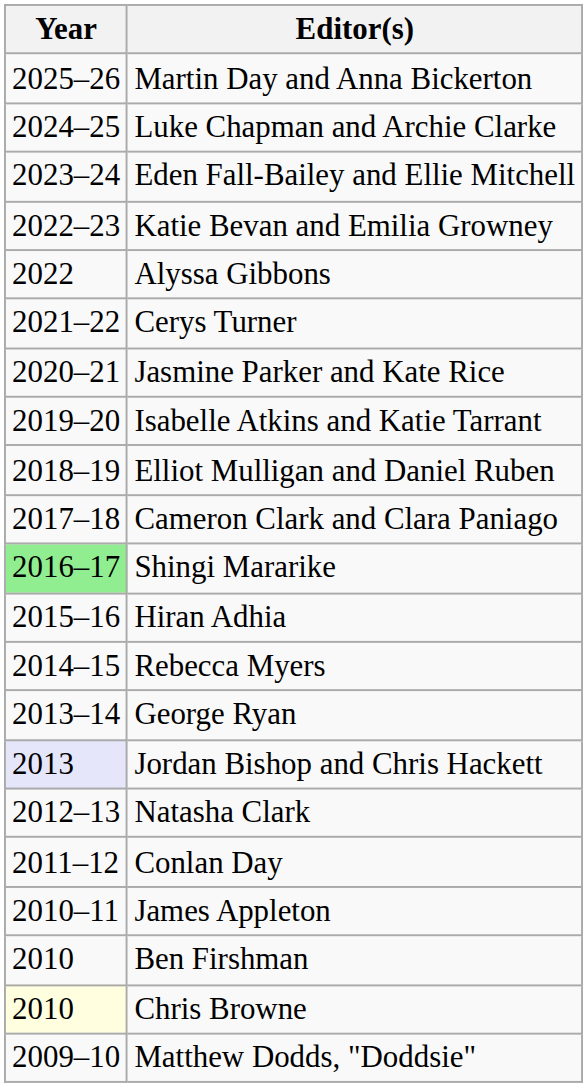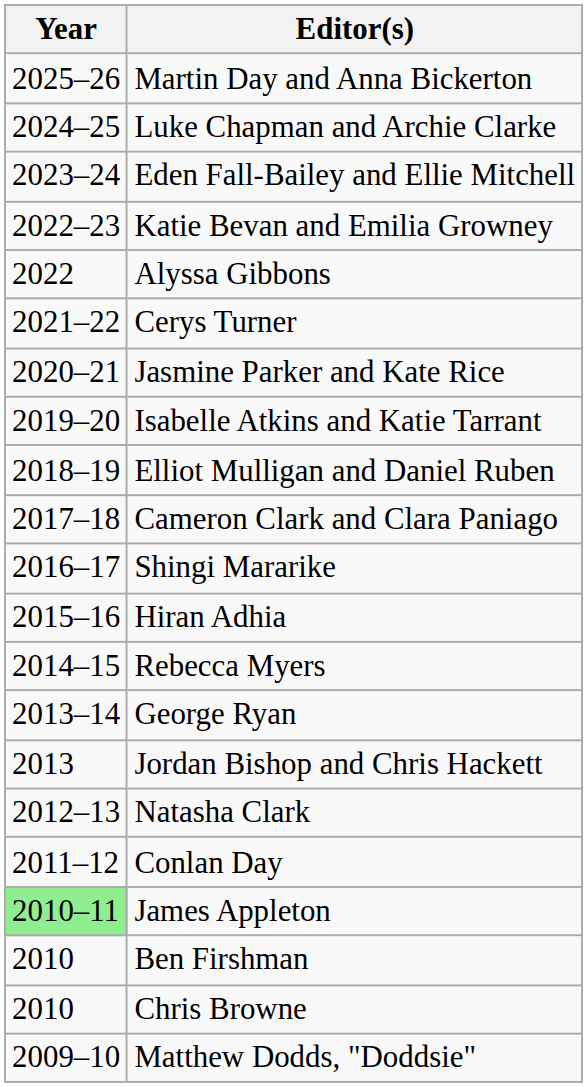Shingi Mararike | Year: lightgreen background -> no background
Jordan Bishop and Chris Hackett | Year: lavender background -> no background
James Appleton | Year: no background -> lightgreen background
Chris Browne | Year: lightyellow background -> no background
